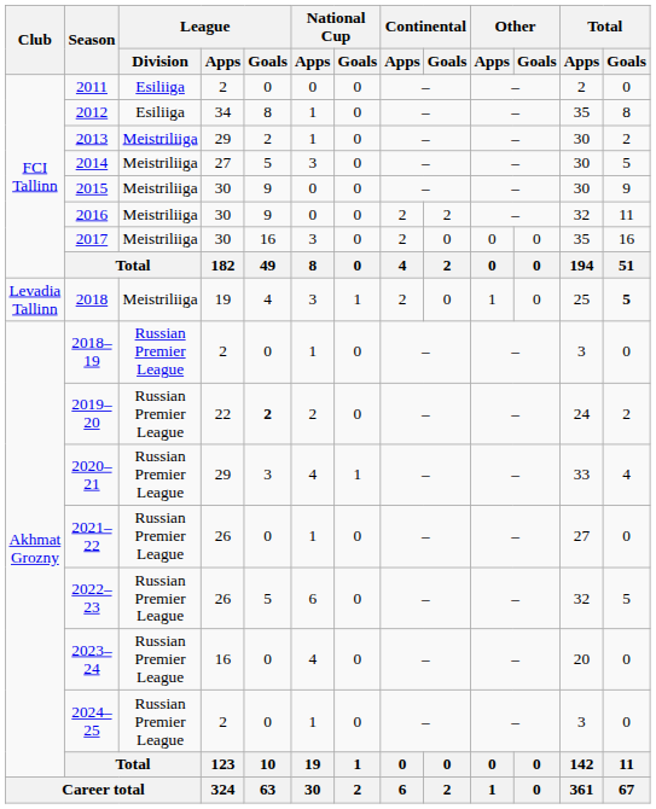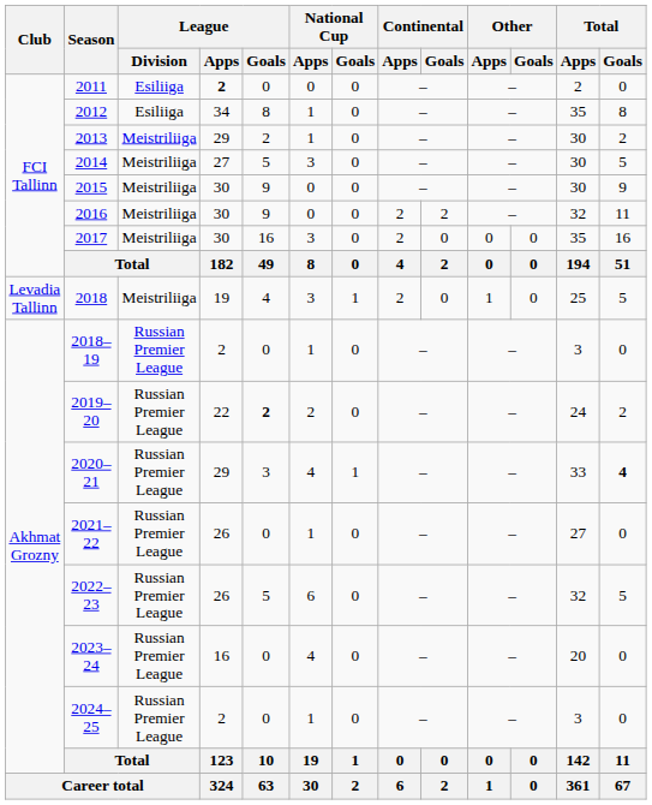2011 | League / Apps: normal -> bold
2018 | Total / Goals: bold -> normal
2020–21 | Total / Goals: normal -> bold
